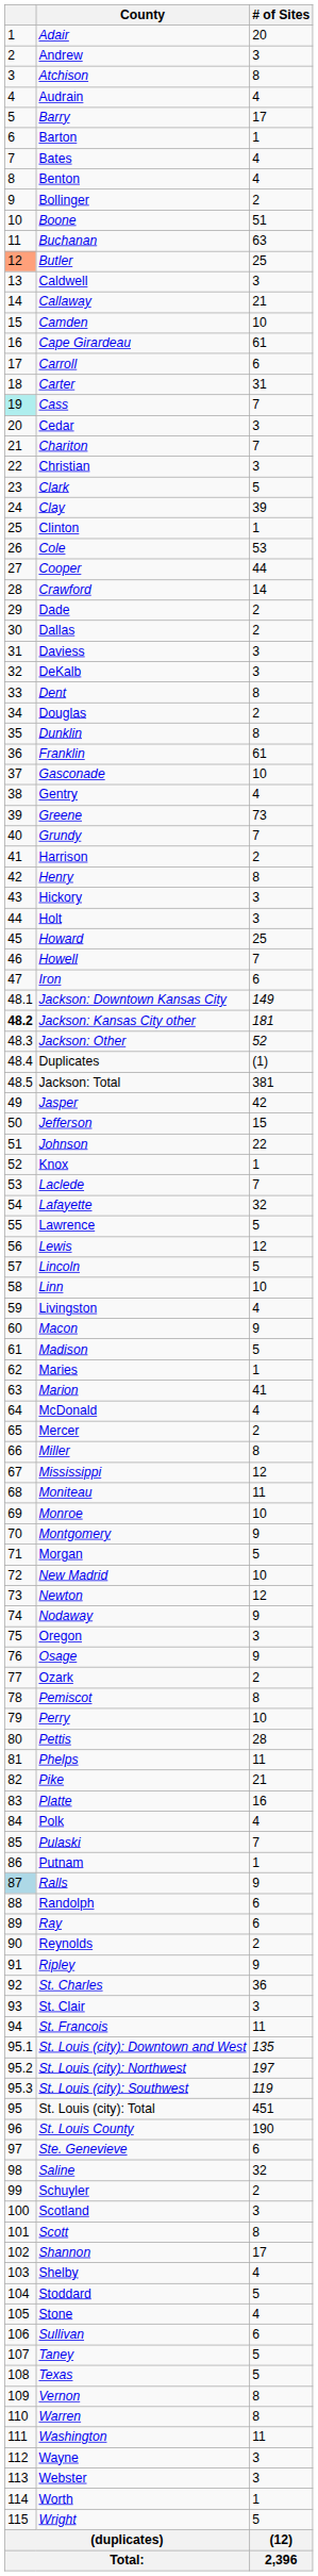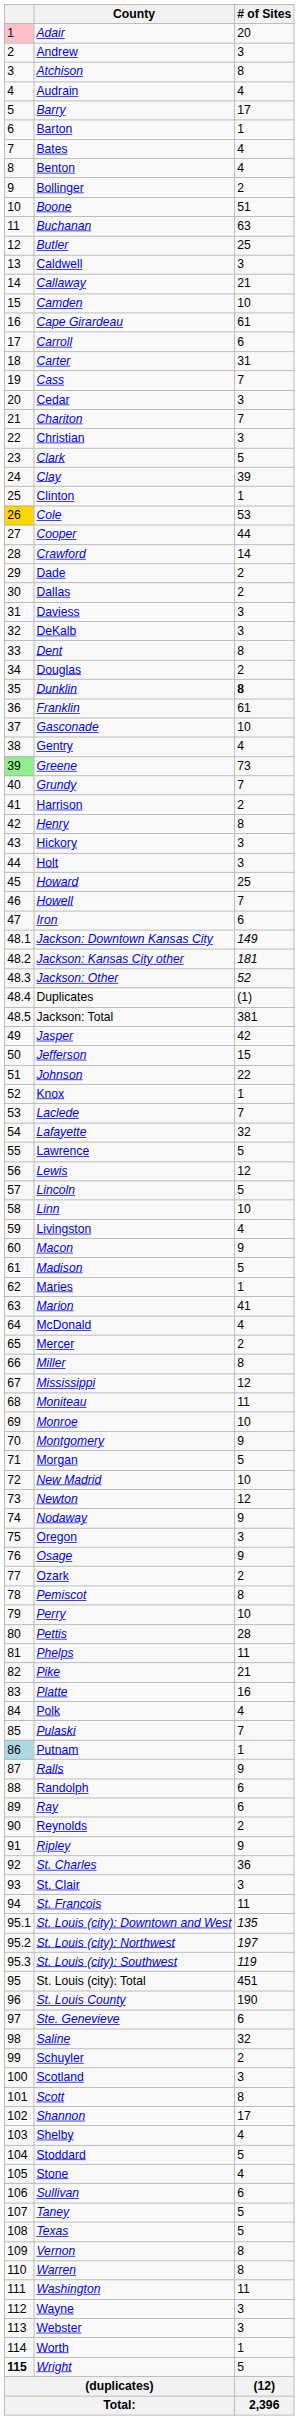Adair | column 1: no background -> pink background
Butler | column 1: lightsalmon background -> no background
Cass | column 1: paleturquoise background -> no background
Cole | column 1: no background -> gold background
Dunklin | # of Sites: normal -> bold
Greene | column 1: no background -> lightgreen background
Jackson: Kansas City other | column 1: bold -> normal
Putnam | column 1: no background -> lightblue background
Ralls | column 1: lightblue background -> no background
Wright | column 1: normal -> bold
